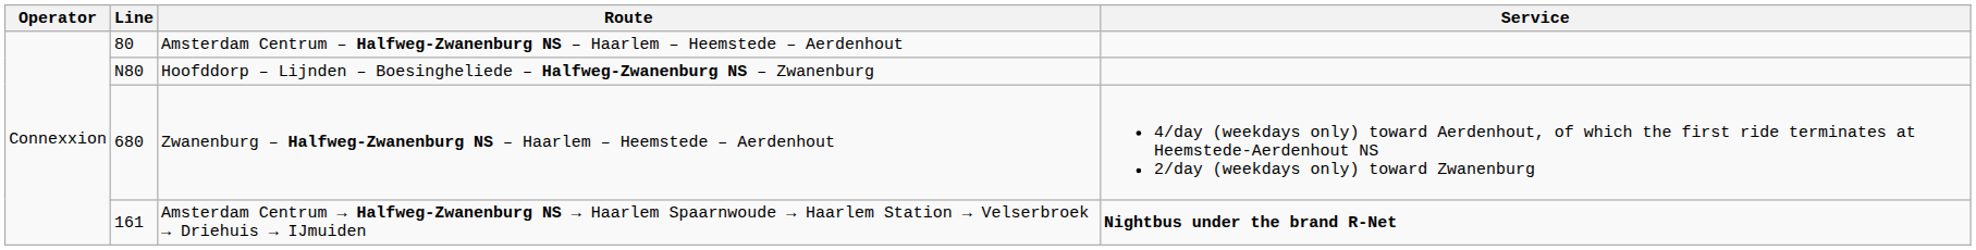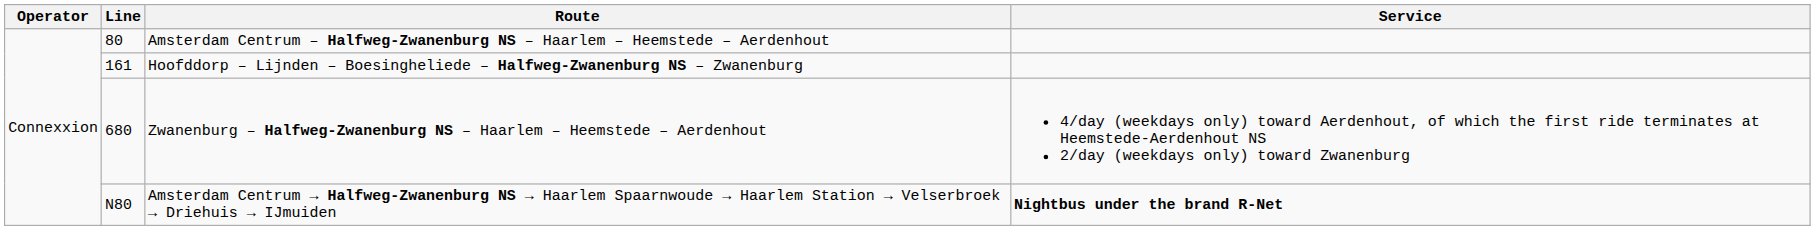row 3 | Line: N80 -> 161
row 5 | Line: 161 -> N80
